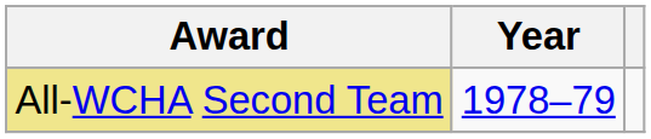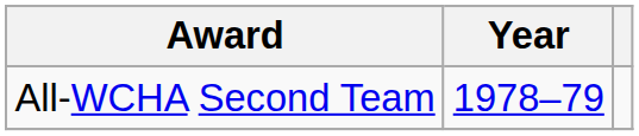row 2 | Award: khaki background -> no background
